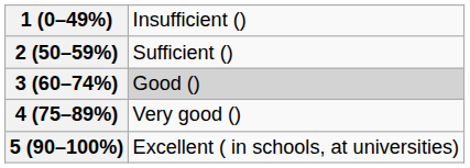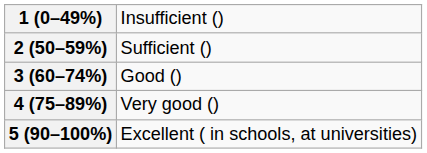3 (60–74%) | column 2: lightgrey background -> no background
